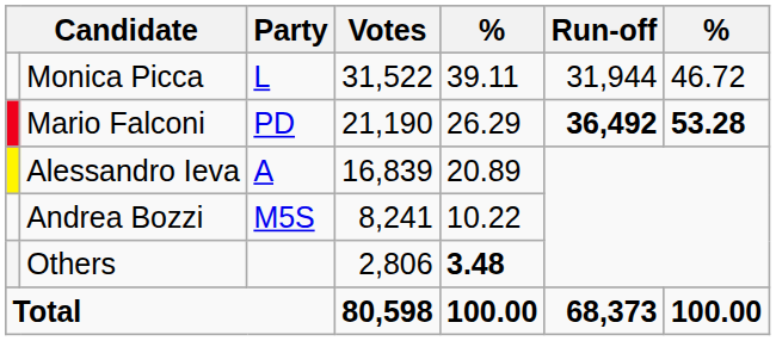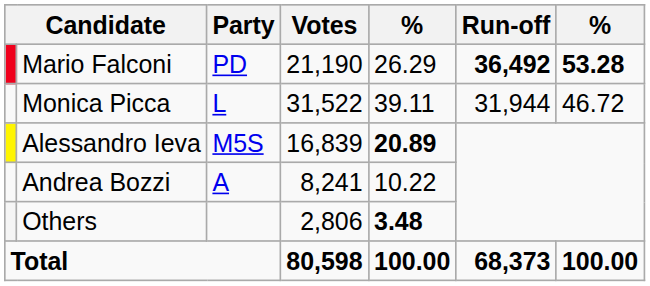rows swapped: Monica Picca <-> Mario Falconi
Alessandro Ieva | Party: A -> M5S
Alessandro Ieva | column 5: normal -> bold
Andrea Bozzi | Party: M5S -> A
